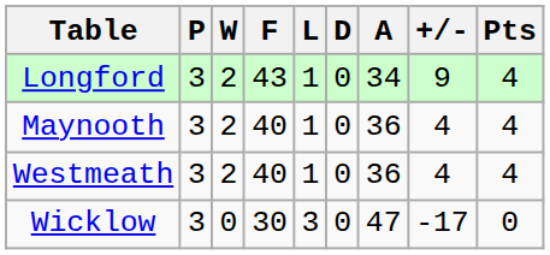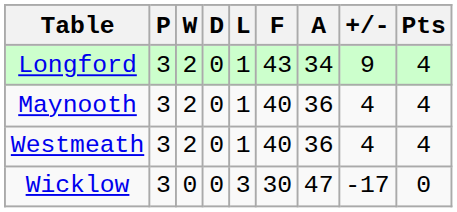columns swapped: D <-> F
